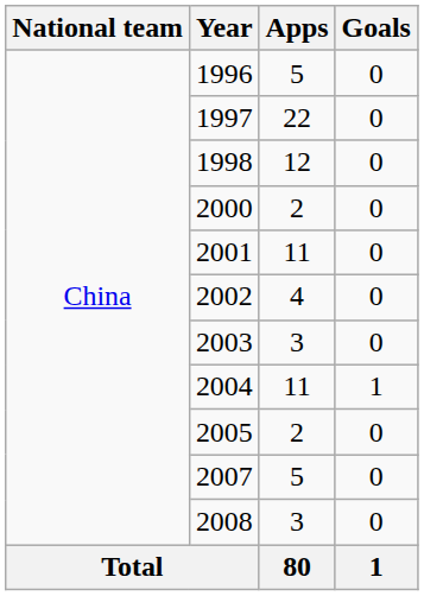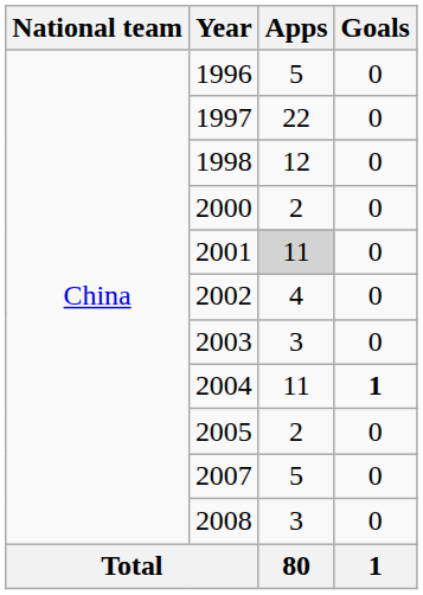2001 | Apps: no background -> lightgrey background
2004 | Goals: normal -> bold
